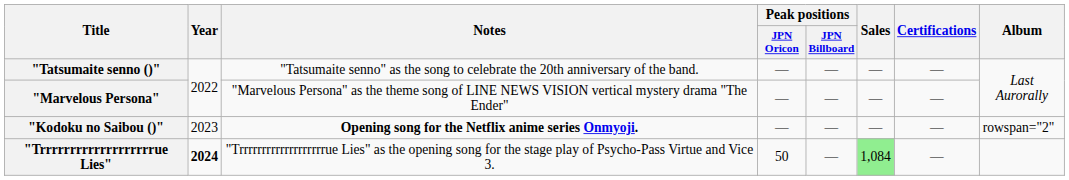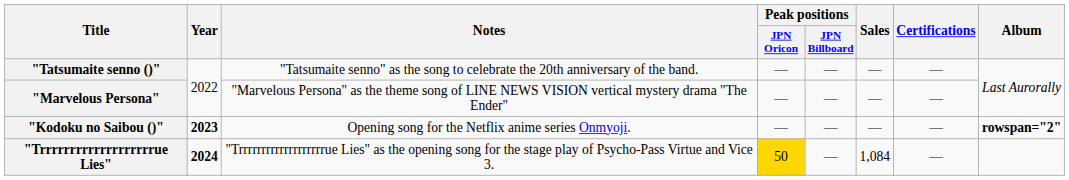"Kodoku no Saibou ()" | Year: normal -> bold
"Kodoku no Saibou ()" | Notes: bold -> normal
"Kodoku no Saibou ()" | Album: normal -> bold
"Trrrrrrrrrrrrrrrrrrrue Lies" | Peak positions / JPN Oricon: no background -> gold background
"Trrrrrrrrrrrrrrrrrrrue Lies" | Sales: lightgreen background -> no background
